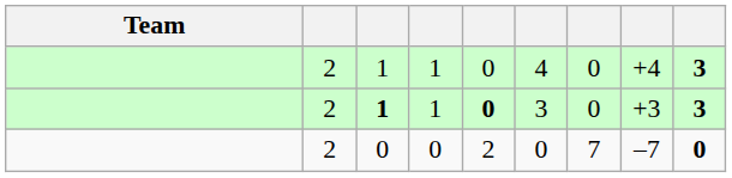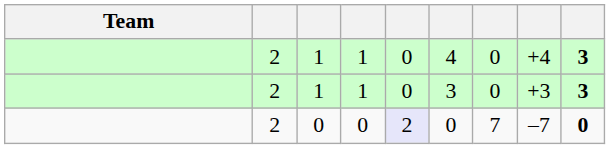row 3 | column 3: bold -> normal
row 3 | column 5: bold -> normal
row 4 | column 5: no background -> lavender background
